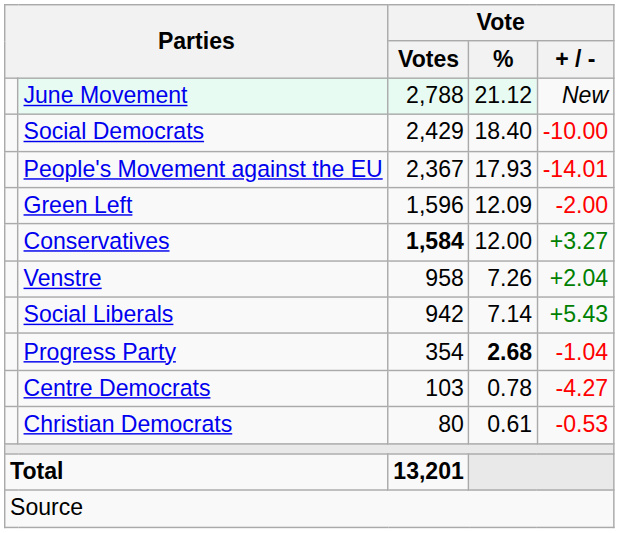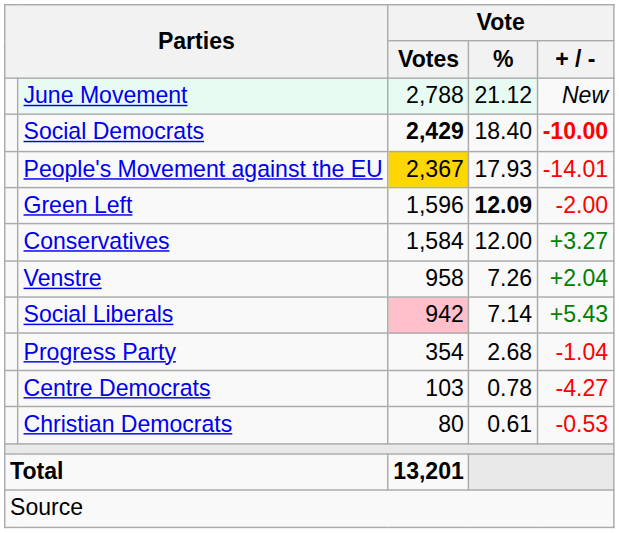Social Democrats | Vote / Votes: normal -> bold
Social Democrats | Vote / + / -: normal -> bold
People's Movement against the EU | Vote / Votes: no background -> gold background
Green Left | Vote / %: normal -> bold
Conservatives | Vote / Votes: bold -> normal
Social Liberals | Vote / Votes: no background -> pink background
Progress Party | Vote / %: bold -> normal
